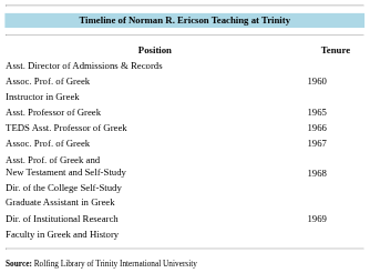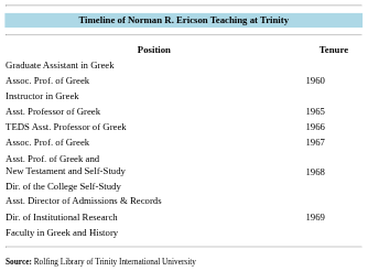row 3 | column 1: Asst. Director of Admissions & Records -> Graduate Assistant in Greek
row 11 | column 1: Graduate Assistant in Greek -> Asst. Director of Admissions & Records
